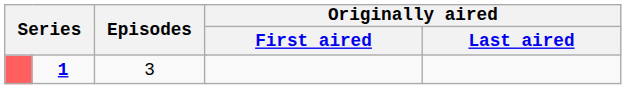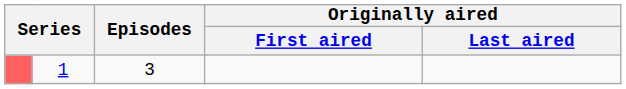row 3 | column 2: bold -> normal
